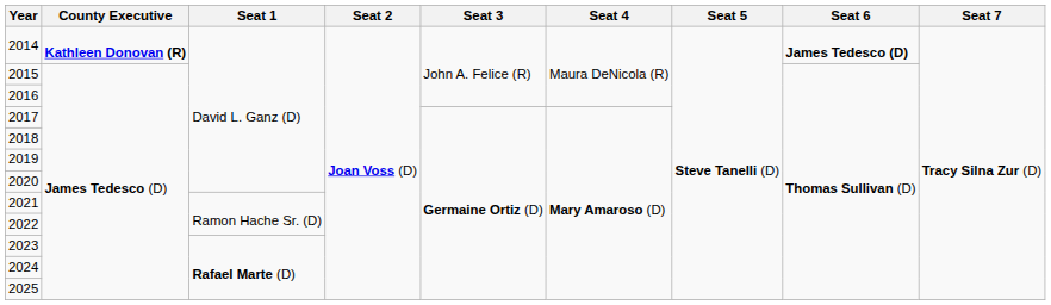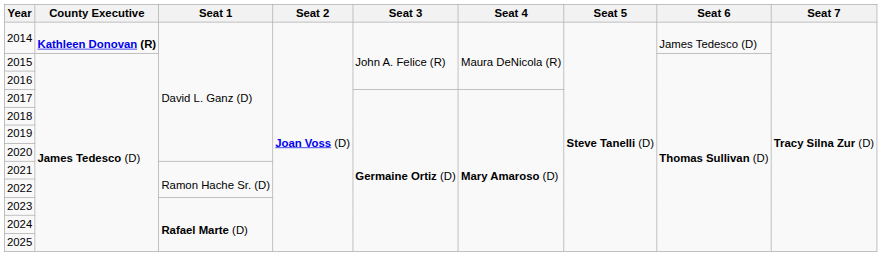2014 | Seat 6: bold -> normal
